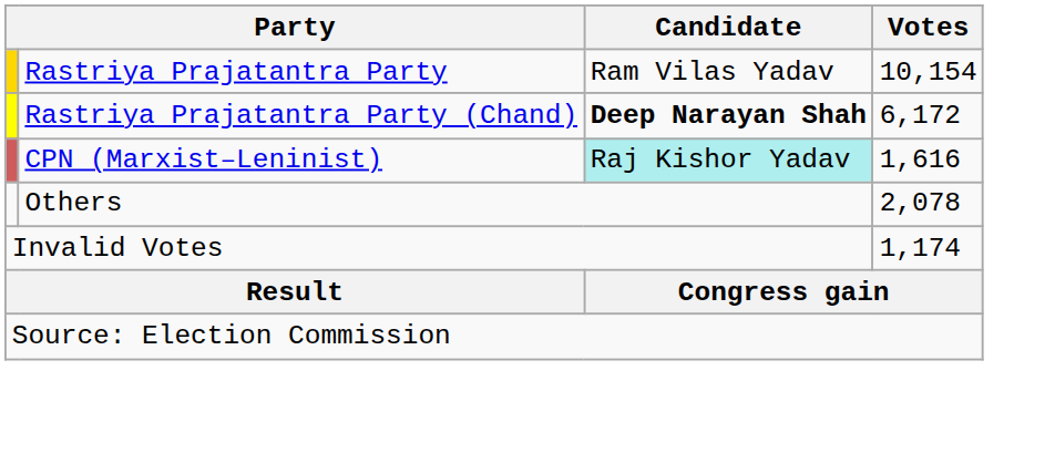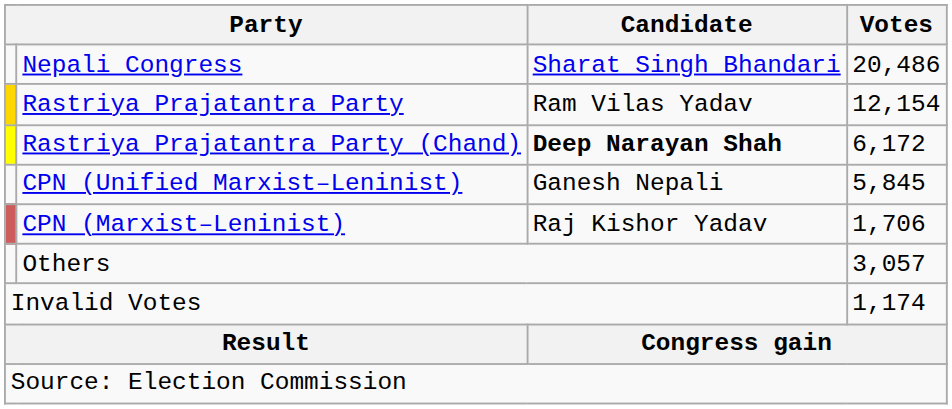+ row: Nepali Congress | Sharat Singh Bhandari | 20,486
Rastriya Prajatantra Party | Votes: 10,154 -> 12,154
+ row: CPN (Unified Marxist–Leninist) | Ganesh Nepali | 5,845
CPN (Marxist–Leninist) | Candidate: paleturquoise background -> no background
CPN (Marxist–Leninist) | Votes: 1,616 -> 1,706
Others | Votes: 2,078 -> 3,057
